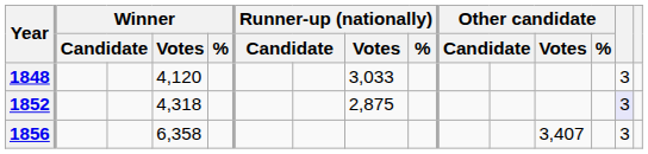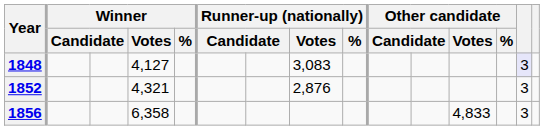1848 | Winner / Votes: 4,120 -> 4,127
1848 | Runner-up (nationally) / Votes: 3,033 -> 3,083
1848 | column 14: no background -> lavender background
1852 | Winner / Votes: 4,318 -> 4,321
1852 | Runner-up (nationally) / Votes: 2,875 -> 2,876
1852 | column 14: lavender background -> no background
1856 | Other candidate / Votes: 3,407 -> 4,833
